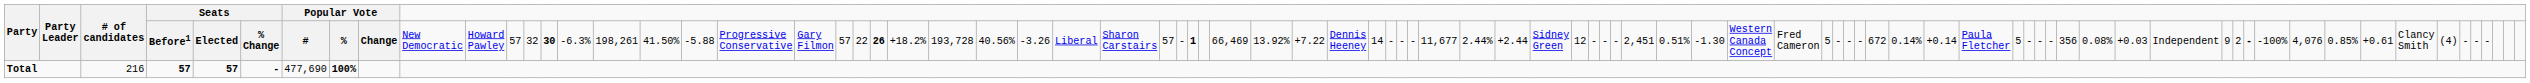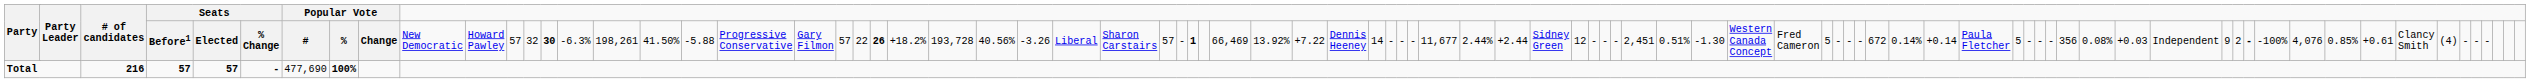row 3 | # of candidates: normal -> bold
